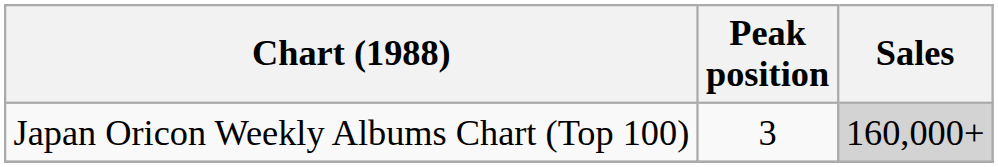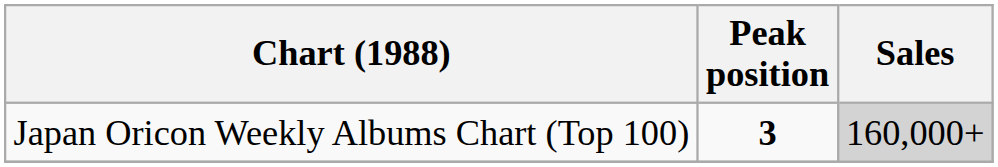Japan Oricon Weekly Albums Chart (Top 100) | Peak position: normal -> bold
